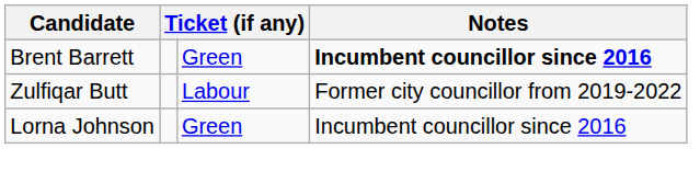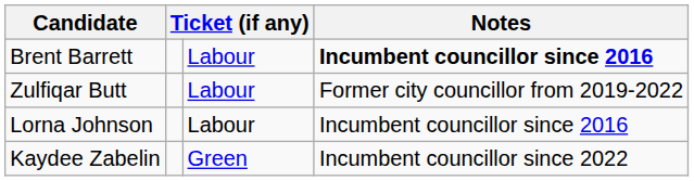Brent Barrett | column 3: Green -> Labour
Lorna Johnson | column 3: Green -> Labour
+ row: Kaydee Zabelin | Green | Incumbent councillor since 2022
